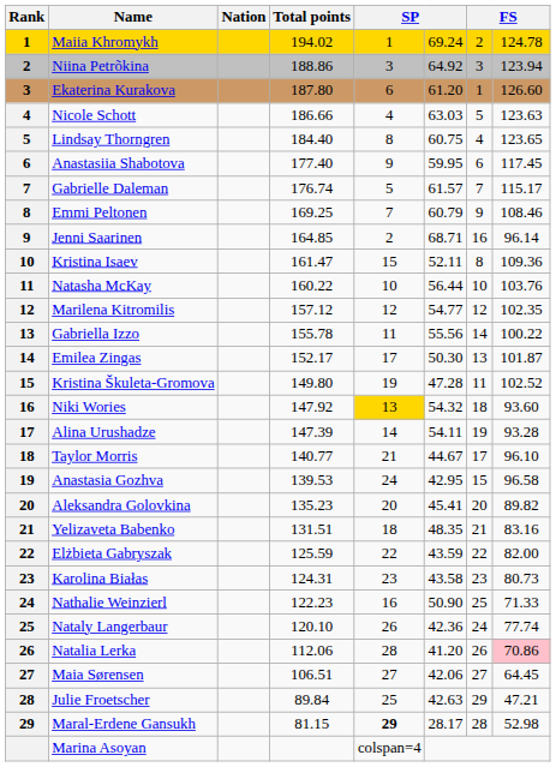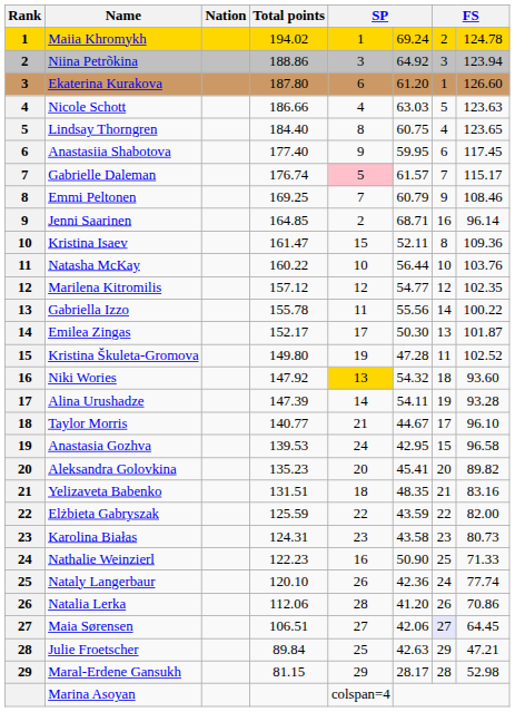Gabrielle Daleman | column 5: no background -> pink background
Natalia Lerka | column 8: pink background -> no background
Maia Sørensen | column 7: no background -> lavender background
Maral-Erdene Gansukh | column 5: bold -> normal
